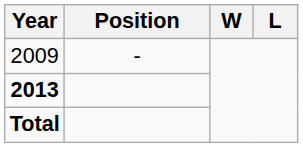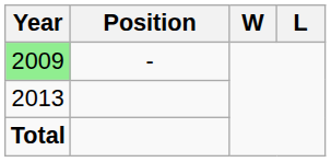2009 | Year: no background -> lightgreen background
2013 | Year: bold -> normal
